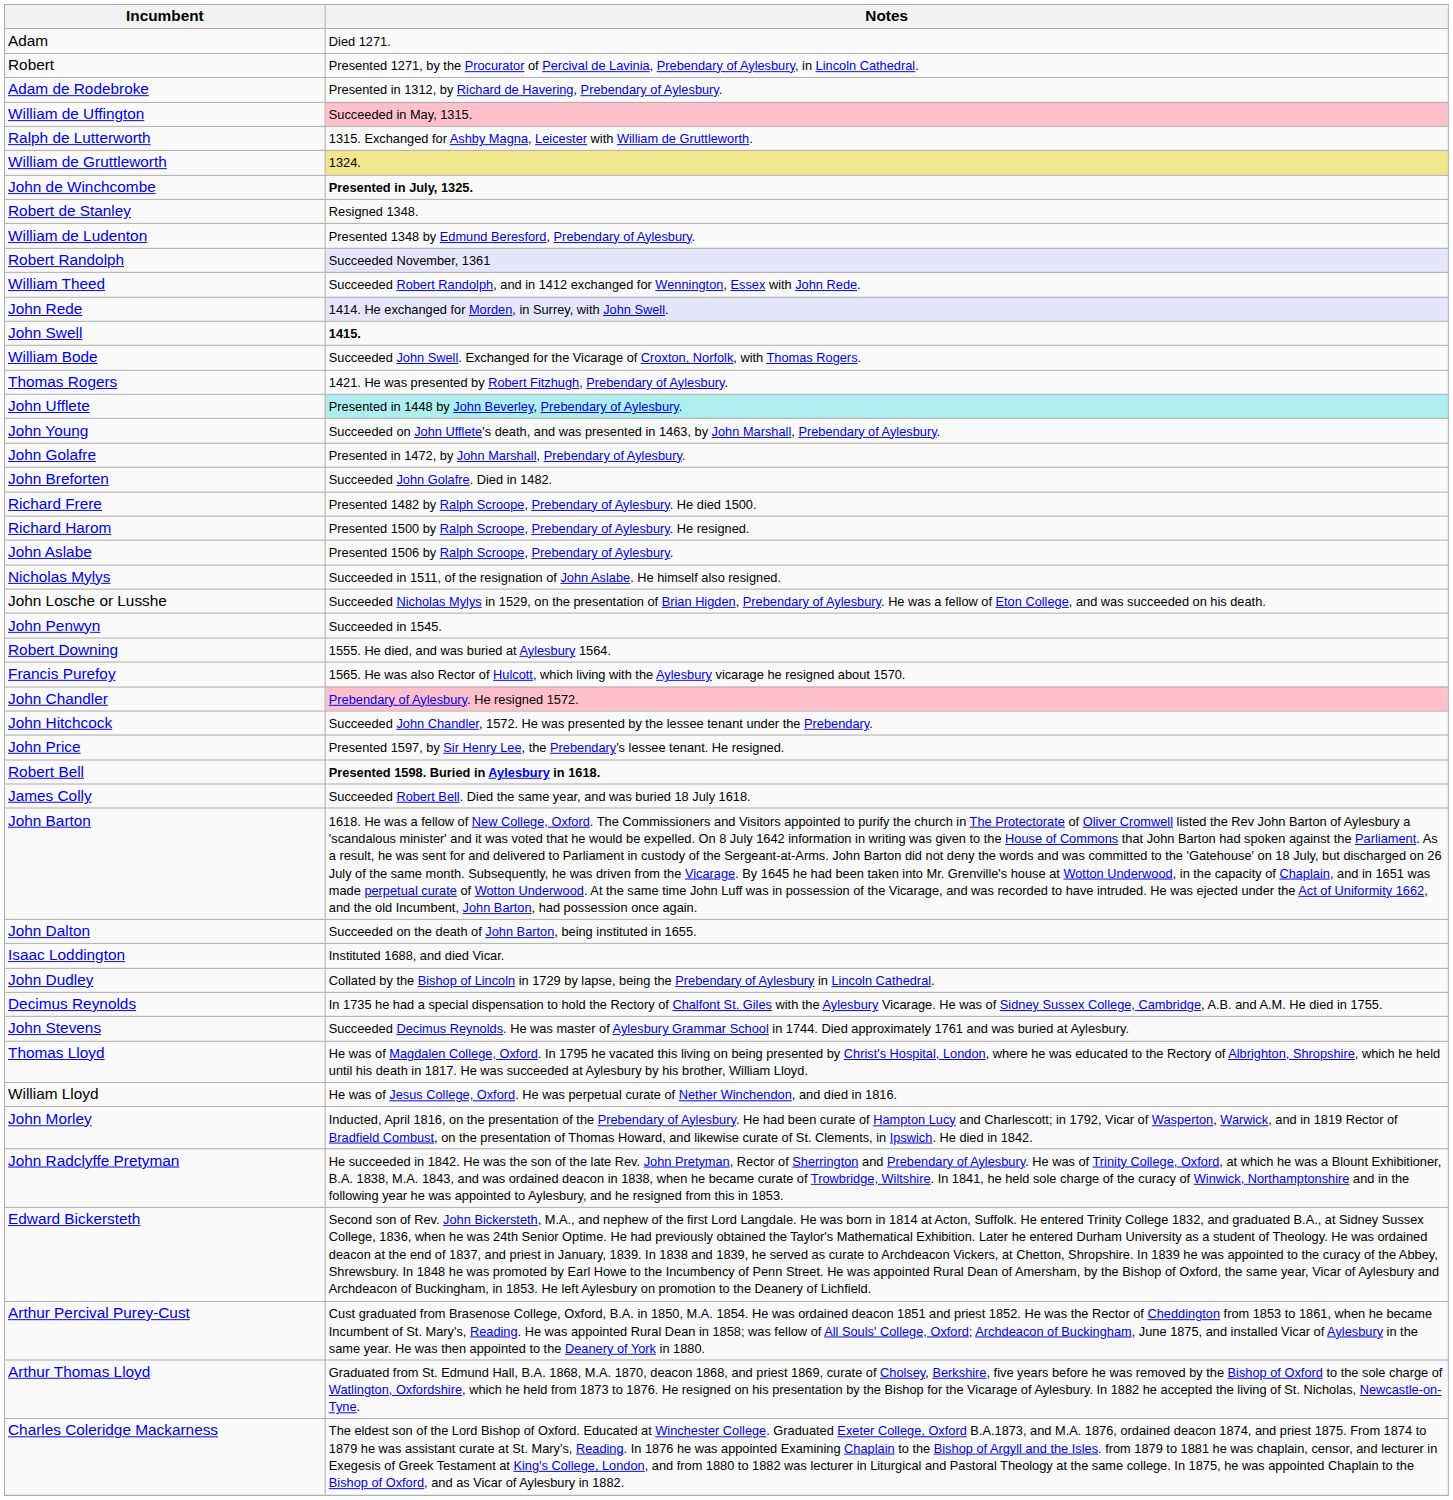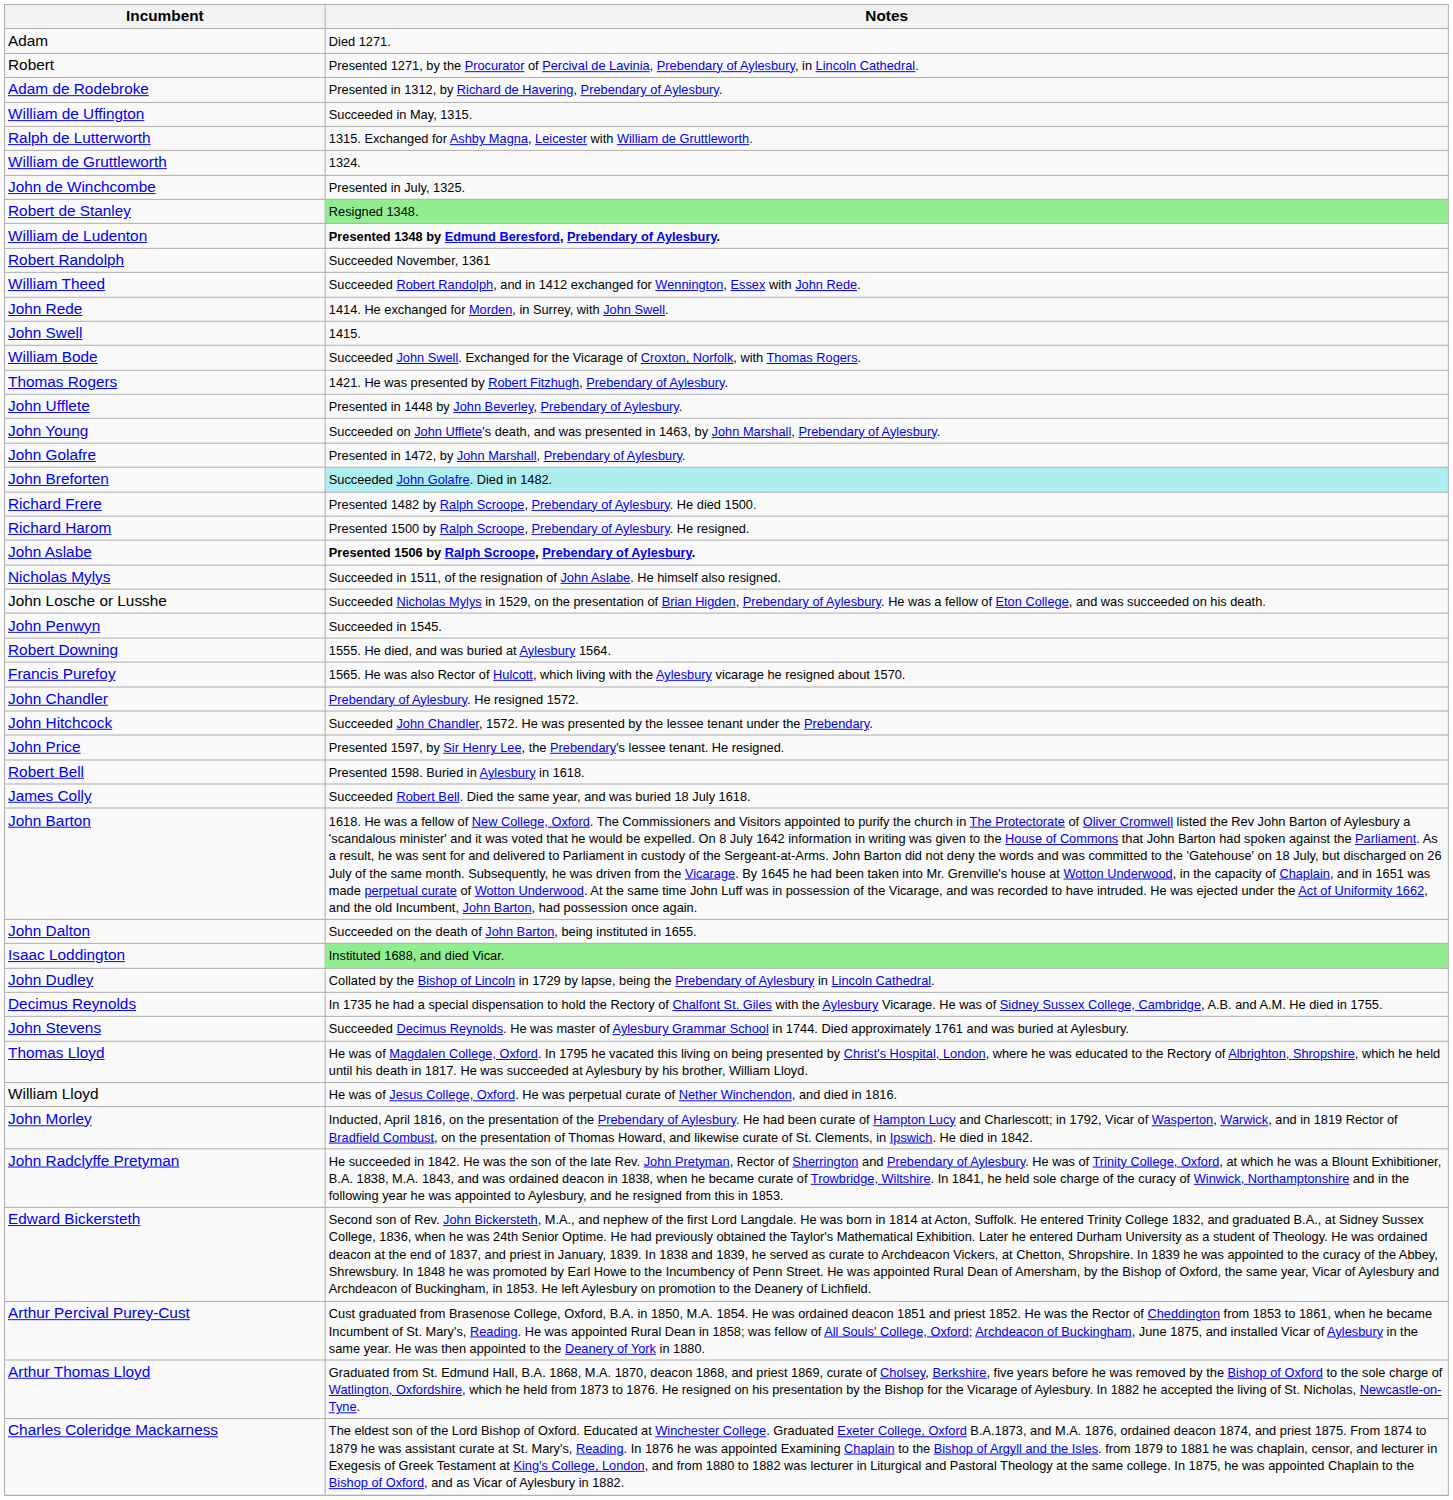William de Uffington | Notes: pink background -> no background
William de Gruttleworth | Notes: khaki background -> no background
John de Winchcombe | Notes: bold -> normal
Robert de Stanley | Notes: no background -> lightgreen background
William de Ludenton | Notes: normal -> bold
Robert Randolph | Notes: lavender background -> no background
John Rede | Notes: lavender background -> no background
John Swell | Notes: bold -> normal
John Ufflete | Notes: paleturquoise background -> no background
John Breforten | Notes: no background -> paleturquoise background
John Aslabe | Notes: normal -> bold
John Chandler | Notes: pink background -> no background
Robert Bell | Notes: bold -> normal
Isaac Loddington | Notes: no background -> lightgreen background
